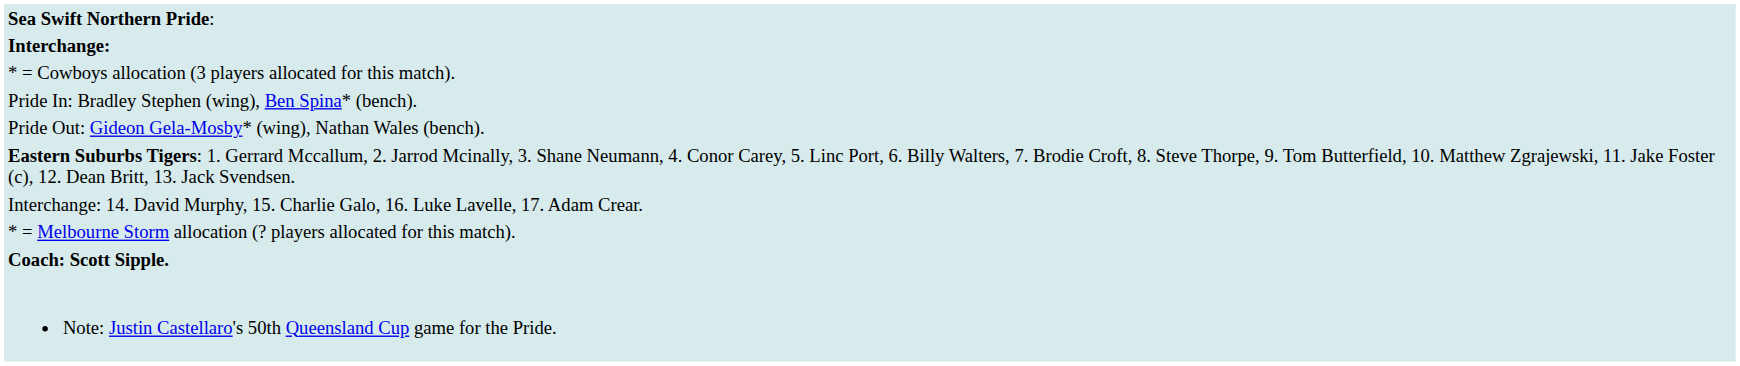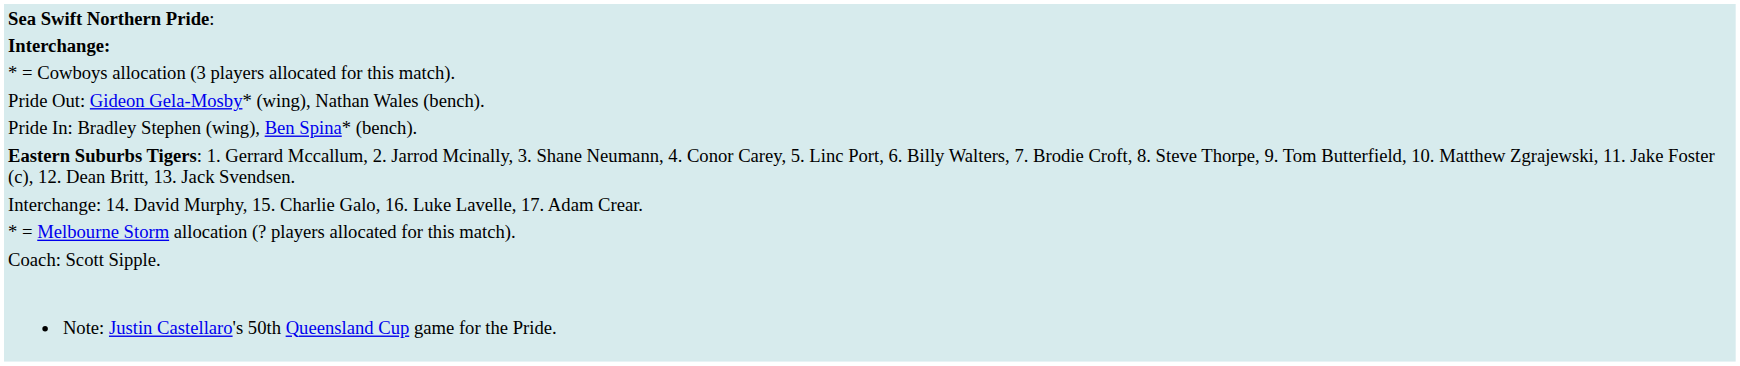row 4 | column 1: Pride In: Bradley Stephen (wing), Ben Spina* (bench). -> Pride Out: Gideon Gela-Mosby* (wing), Nathan Wales (bench).
row 5 | column 1: Pride Out: Gideon Gela-Mosby* (wing), Nathan Wales (bench). -> Pride In: Bradley Stephen (wing), Ben Spina* (bench).
row 9 | column 1: bold -> normal
